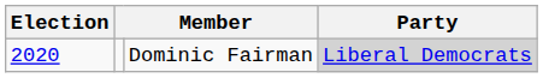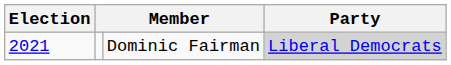Dominic Fairman | Election: 2020 -> 2021
